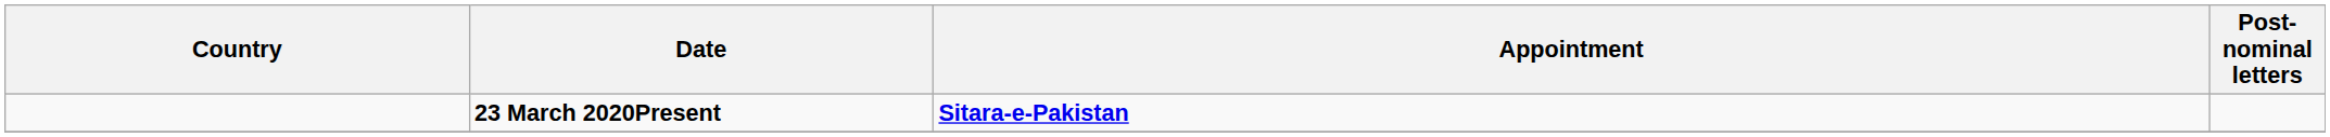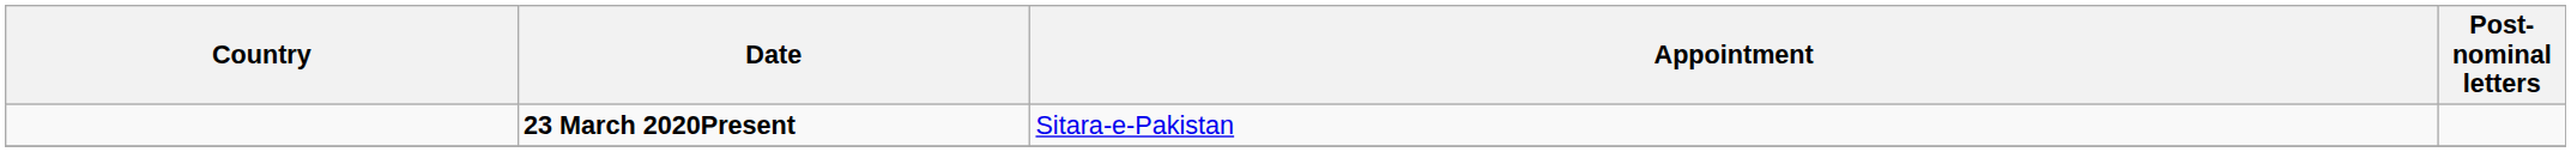23 March 2020Present | Appointment: bold -> normal
